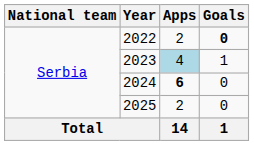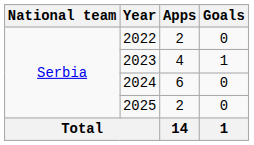2022 | Goals: bold -> normal
2023 | Apps: lightblue background -> no background
2024 | Apps: bold -> normal
